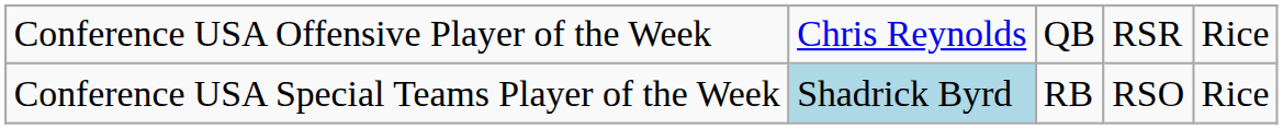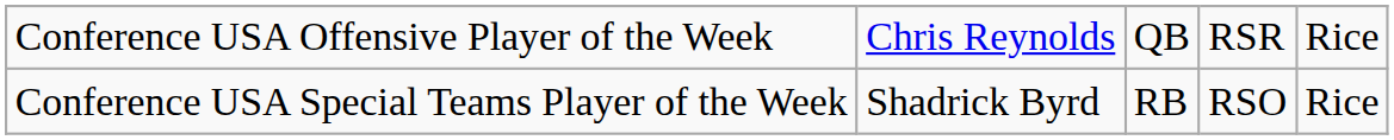Conference USA Special Teams Player of the Week | column 2: lightblue background -> no background
